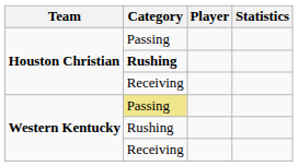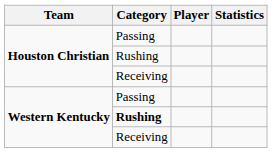Houston Christian / Rushing | Category: bold -> normal
Western Kentucky / Passing | Category: khaki background -> no background
Western Kentucky / Rushing | Category: normal -> bold
